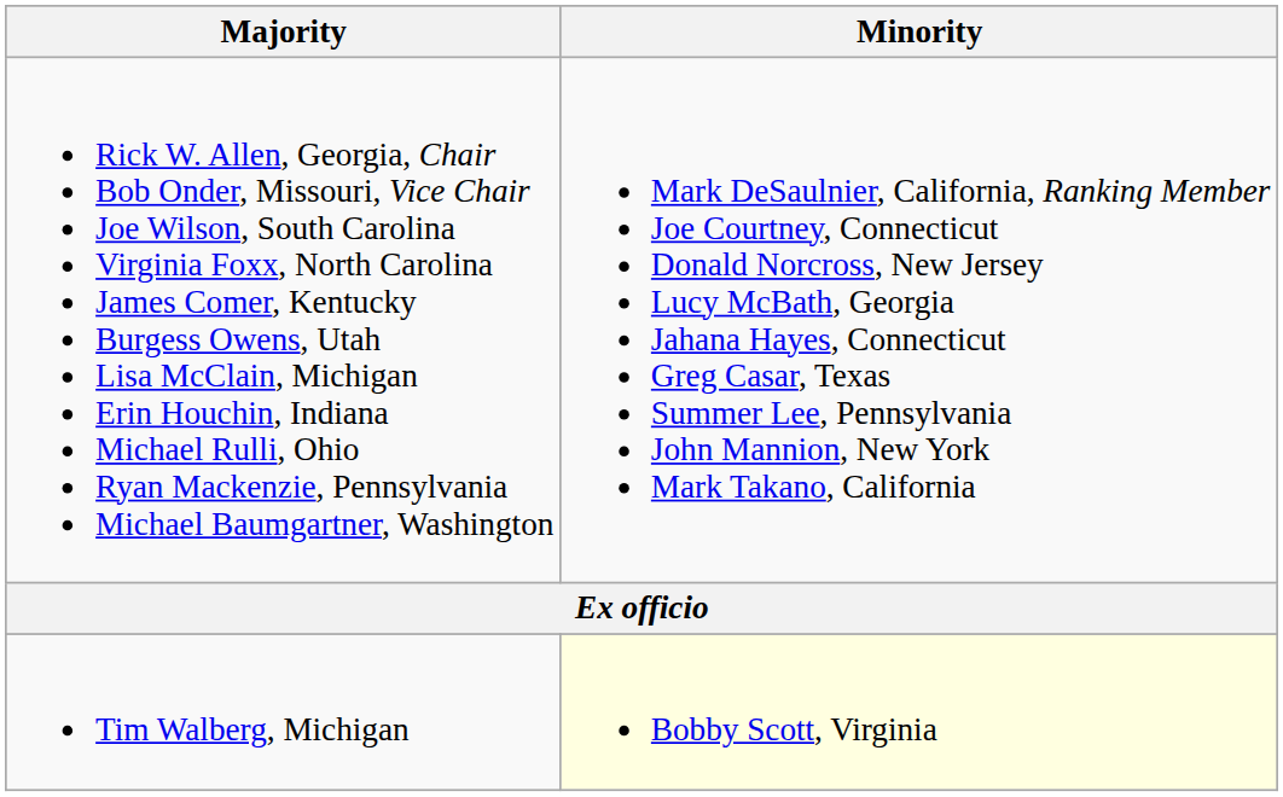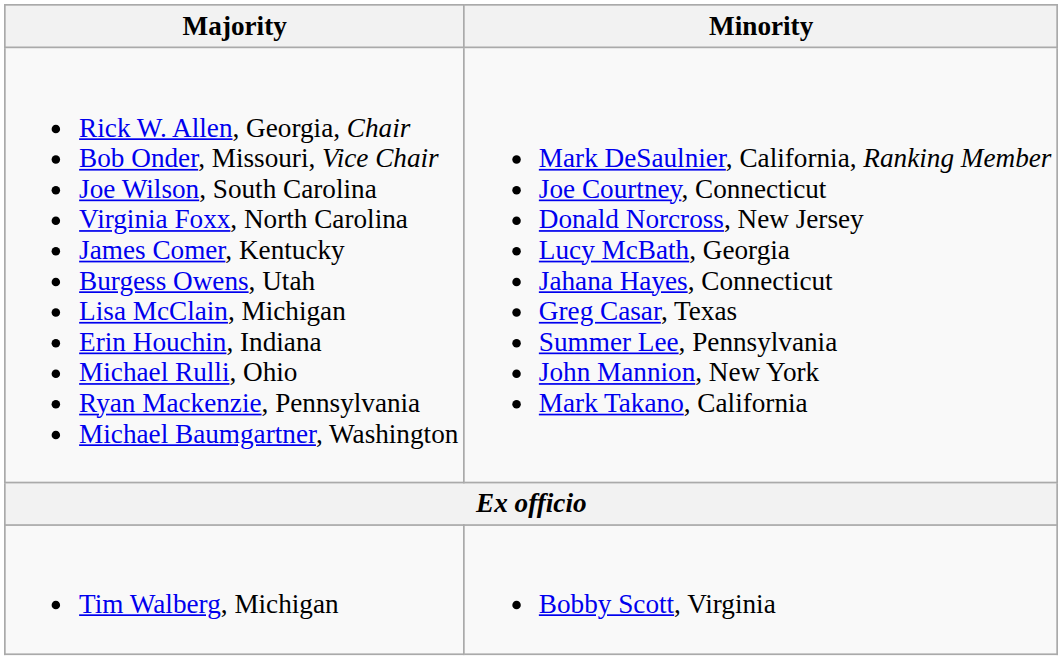Tim Walberg, Michigan | Minority: lightyellow background -> no background
